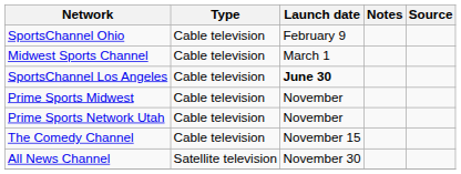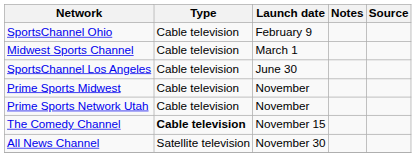SportsChannel Los Angeles | Launch date: bold -> normal
The Comedy Channel | Type: normal -> bold
